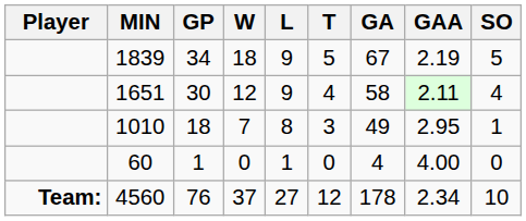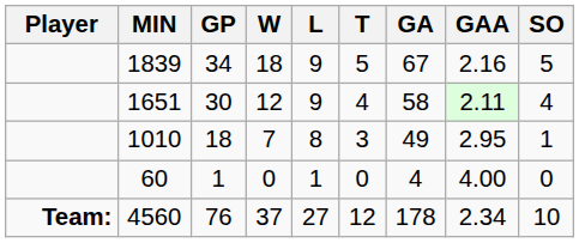1839 | GAA: 2.19 -> 2.16
